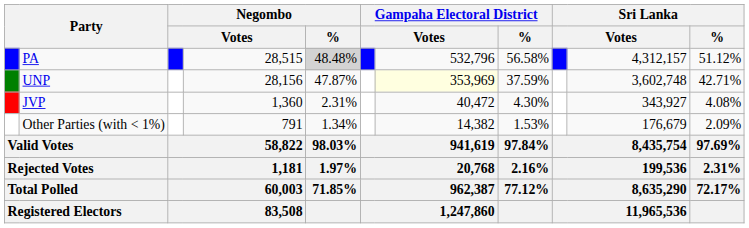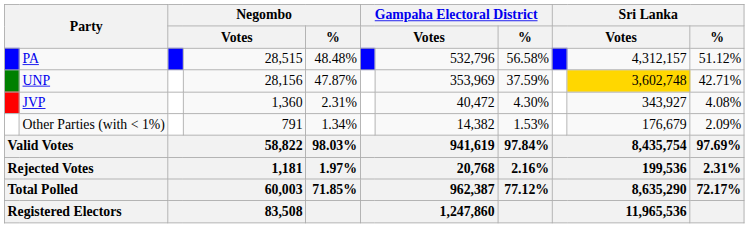PA | Negombo / %: lightgrey background -> no background
UNP | column 7: lightyellow background -> no background
UNP | column 10: no background -> gold background
